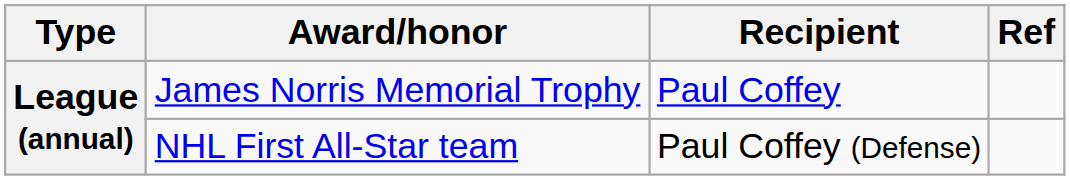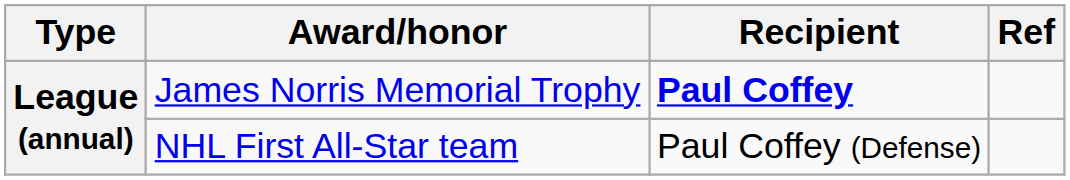James Norris Memorial Trophy | Recipient: normal -> bold
